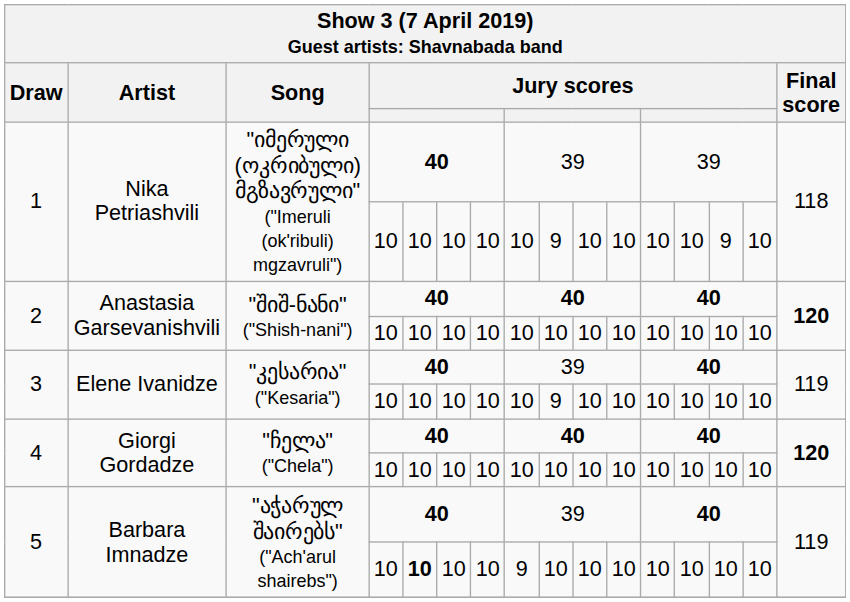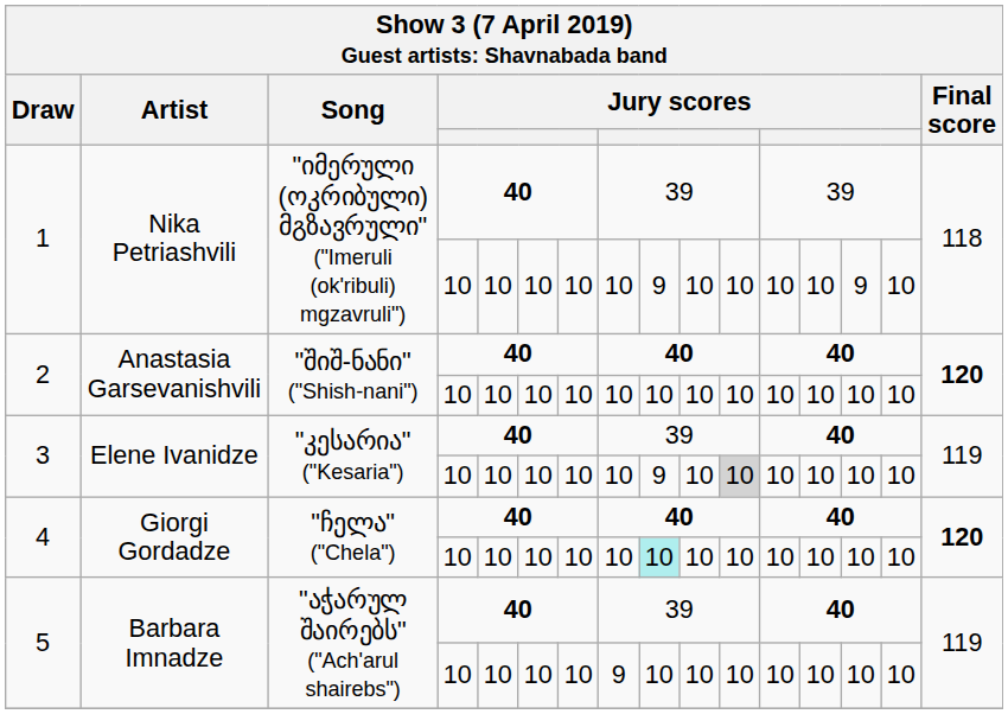3 / 10 | column 11: no background -> lightgrey background
4 / 10 | column 9: no background -> paleturquoise background
5 / 10 | column 5: bold -> normal
